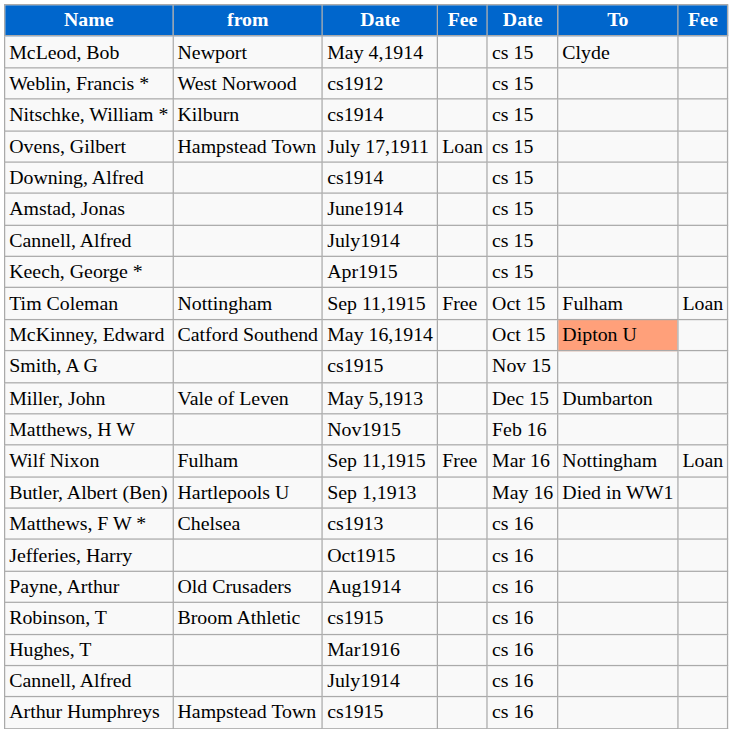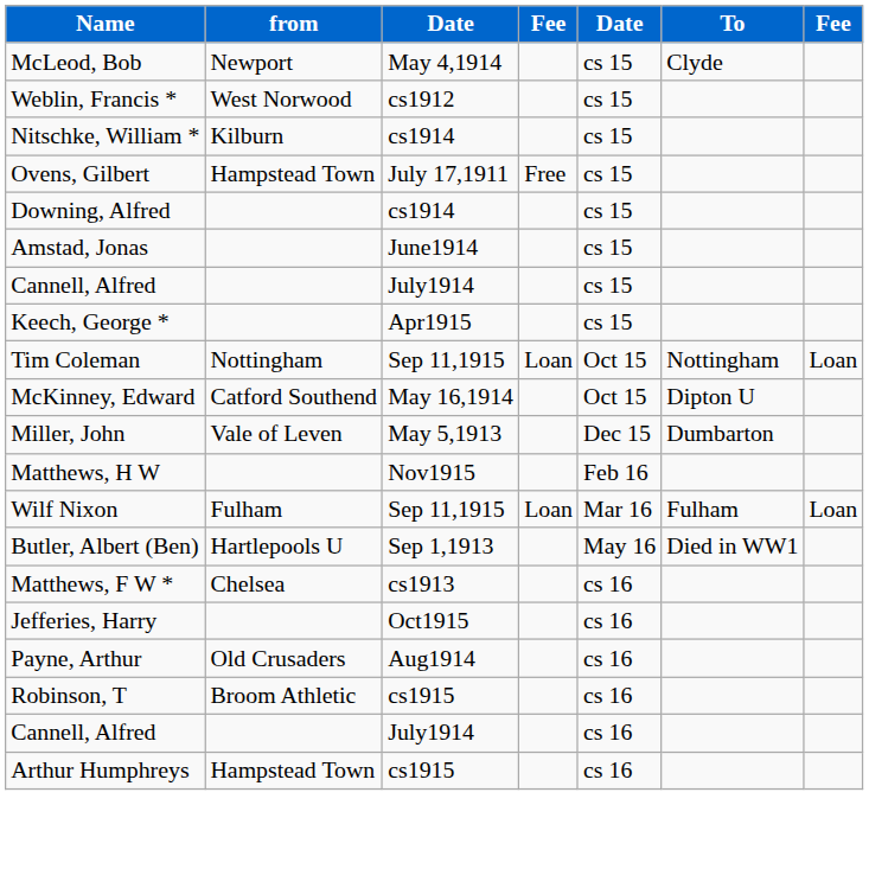Ovens, Gilbert | column 4: Loan -> Free
Tim Coleman | column 4: Free -> Loan
Tim Coleman | To: Fulham -> Nottingham
McKinney, Edward | To: lightsalmon background -> no background
- row: Smith, A G | cs1915 | Nov 15
Wilf Nixon | column 4: Free -> Loan
Wilf Nixon | To: Nottingham -> Fulham
- row: Hughes, T | Mar1916 | cs 16
